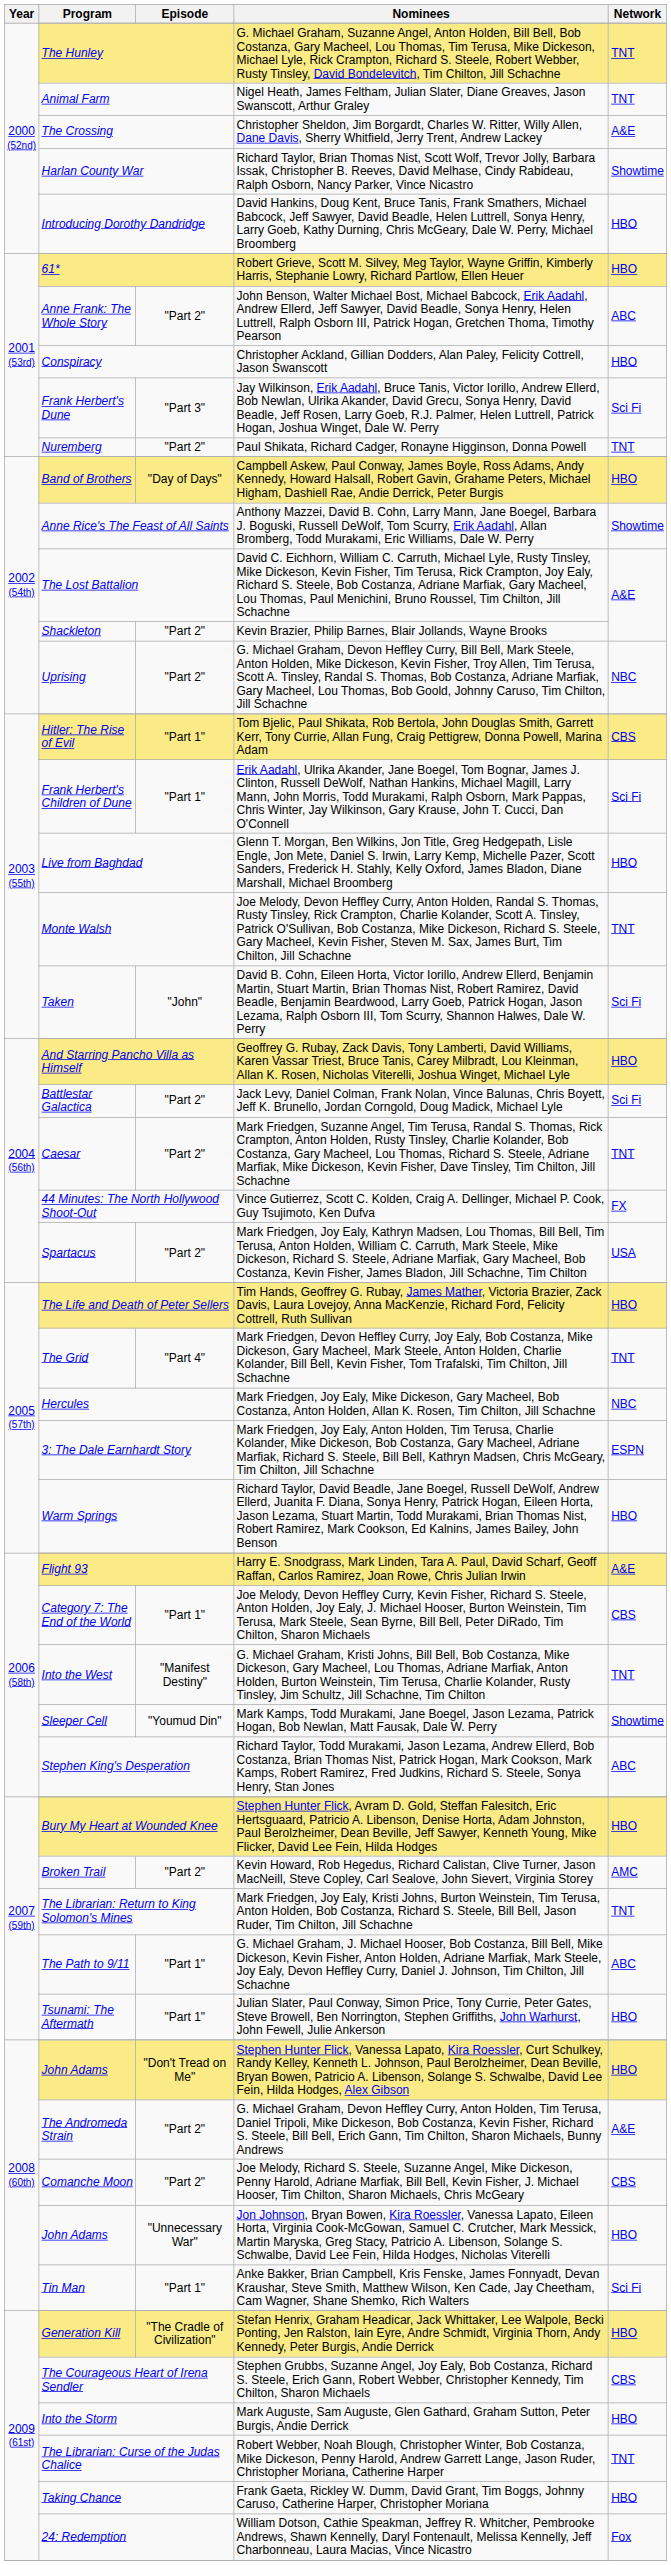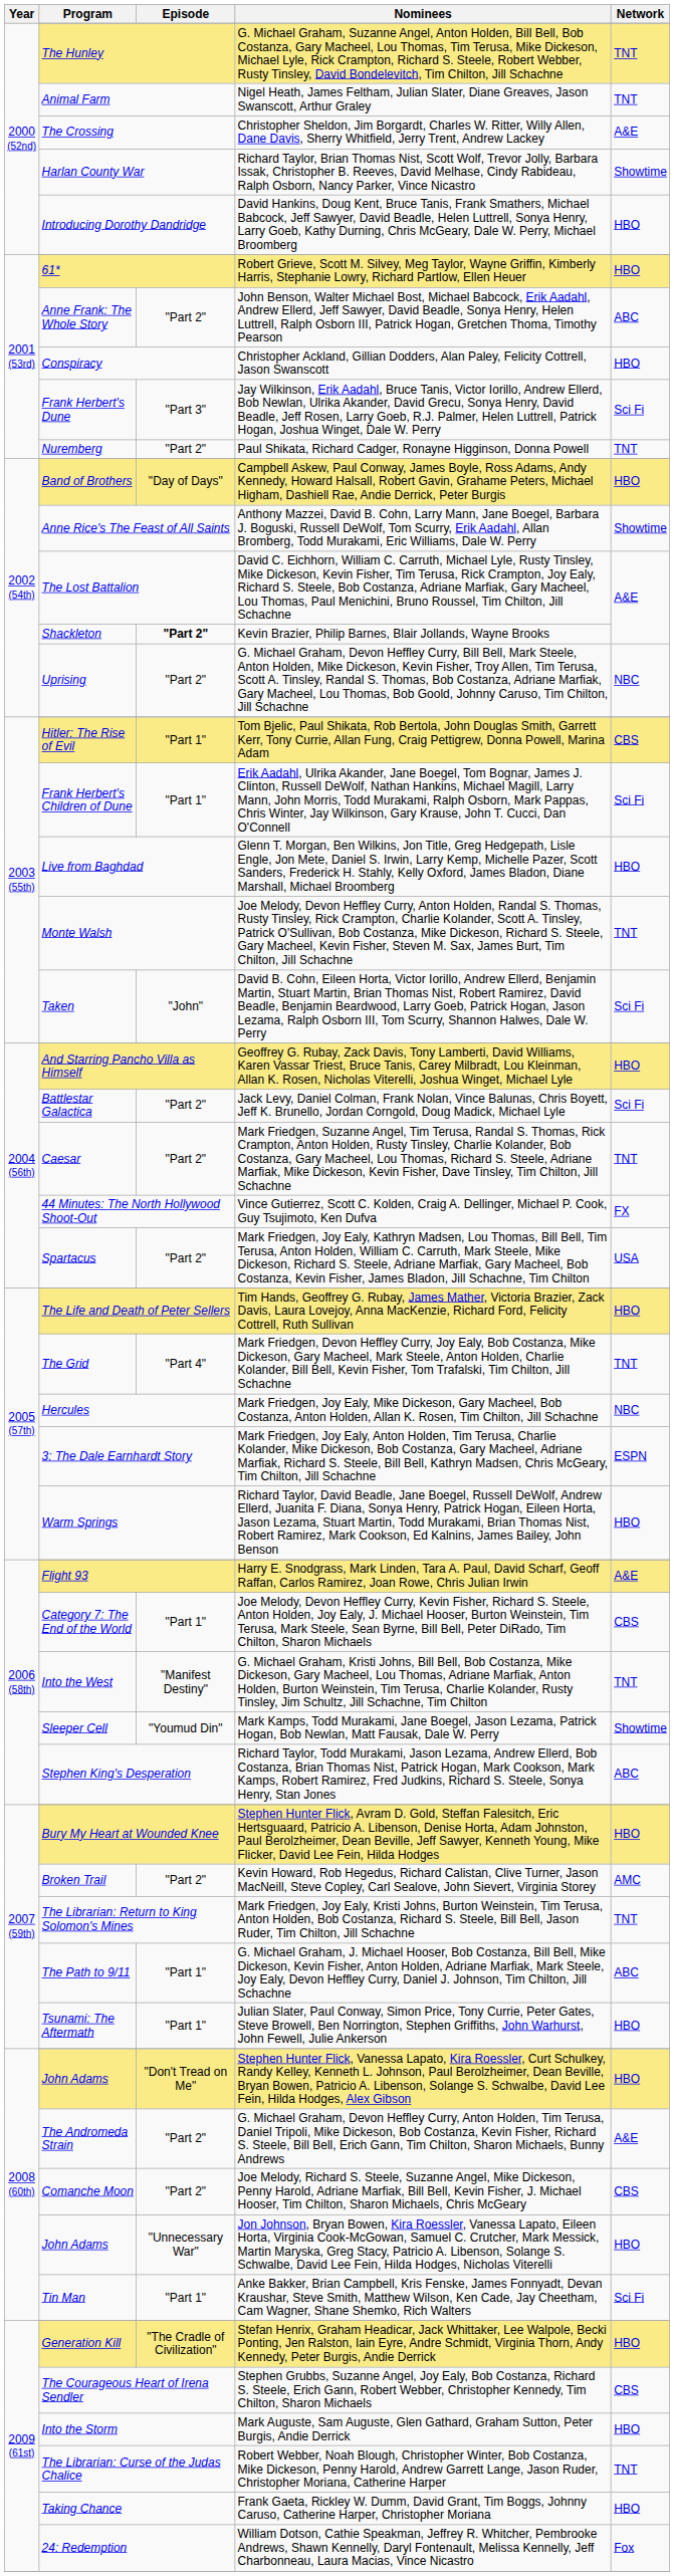Kevin Brazier, Philip Barnes, Blair Jollands, Wayne Brooks | Episode: normal -> bold
